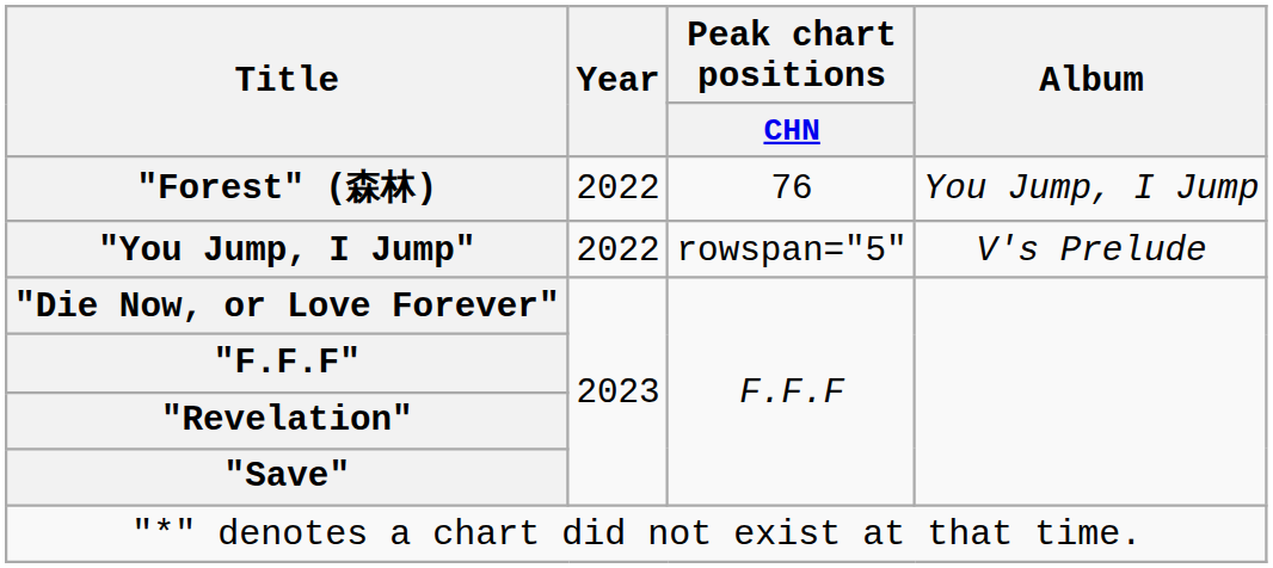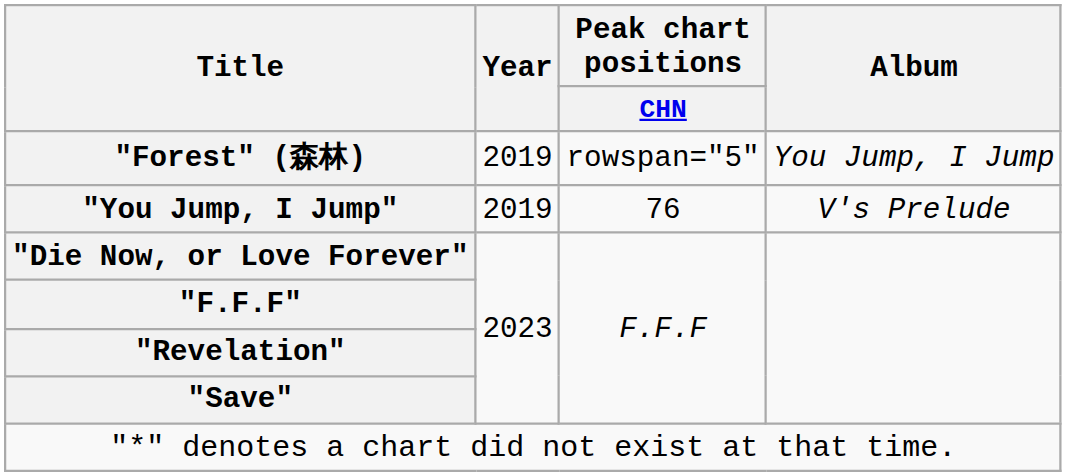"Forest" (森林) | Year: 2022 -> 2019
"Forest" (森林) | Peak chart positions / CHN: 76 -> rowspan="5"
"You Jump, I Jump" | Year: 2022 -> 2019
"You Jump, I Jump" | Peak chart positions / CHN: rowspan="5" -> 76
